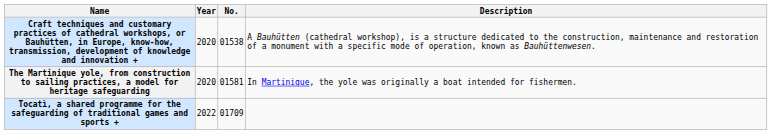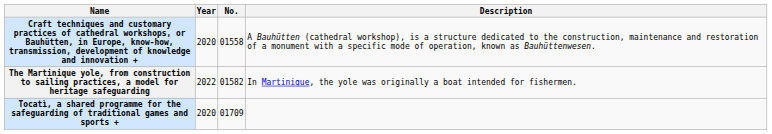row 2 | No.: 01538 -> 01558
row 3 | Year: 2020 -> 2022
row 3 | No.: 01581 -> 01582
row 4 | Year: 2022 -> 2020
